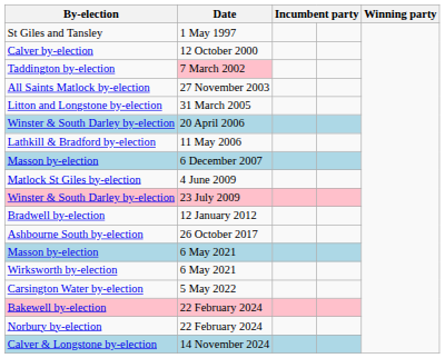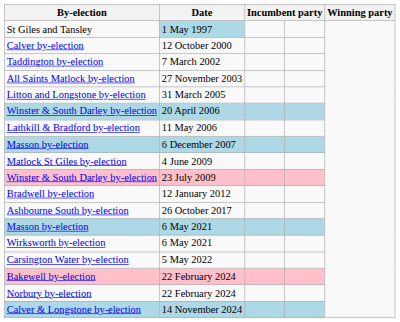St Giles and Tansley | Date: no background -> lightblue background
Taddington by-election | Date: pink background -> no background
